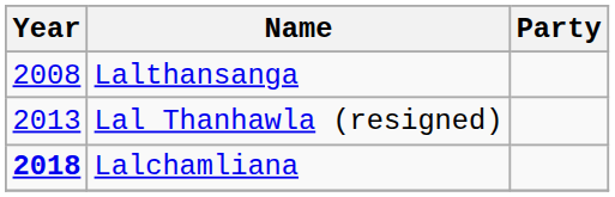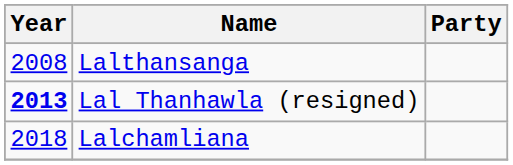Lal Thanhawla (resigned) | Year: normal -> bold
Lalchamliana | Year: bold -> normal
